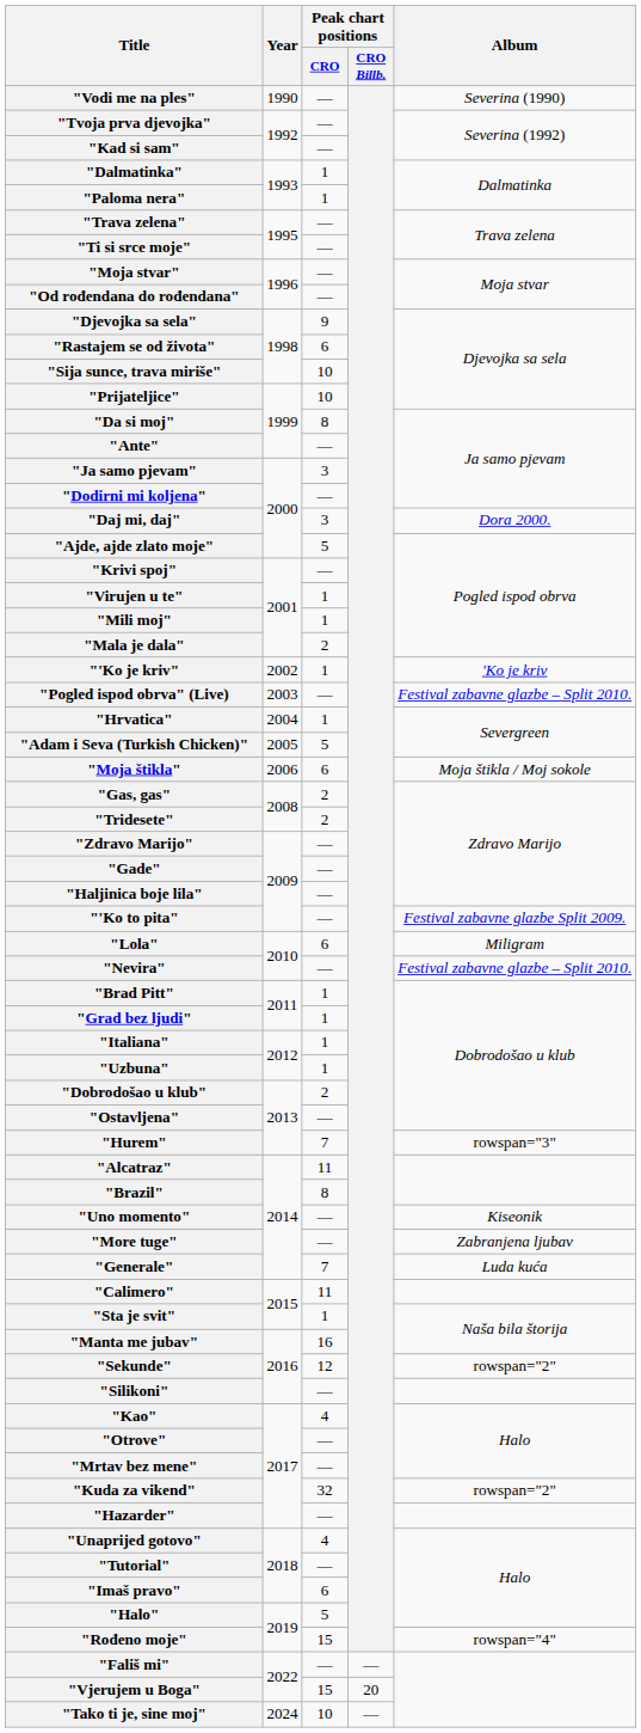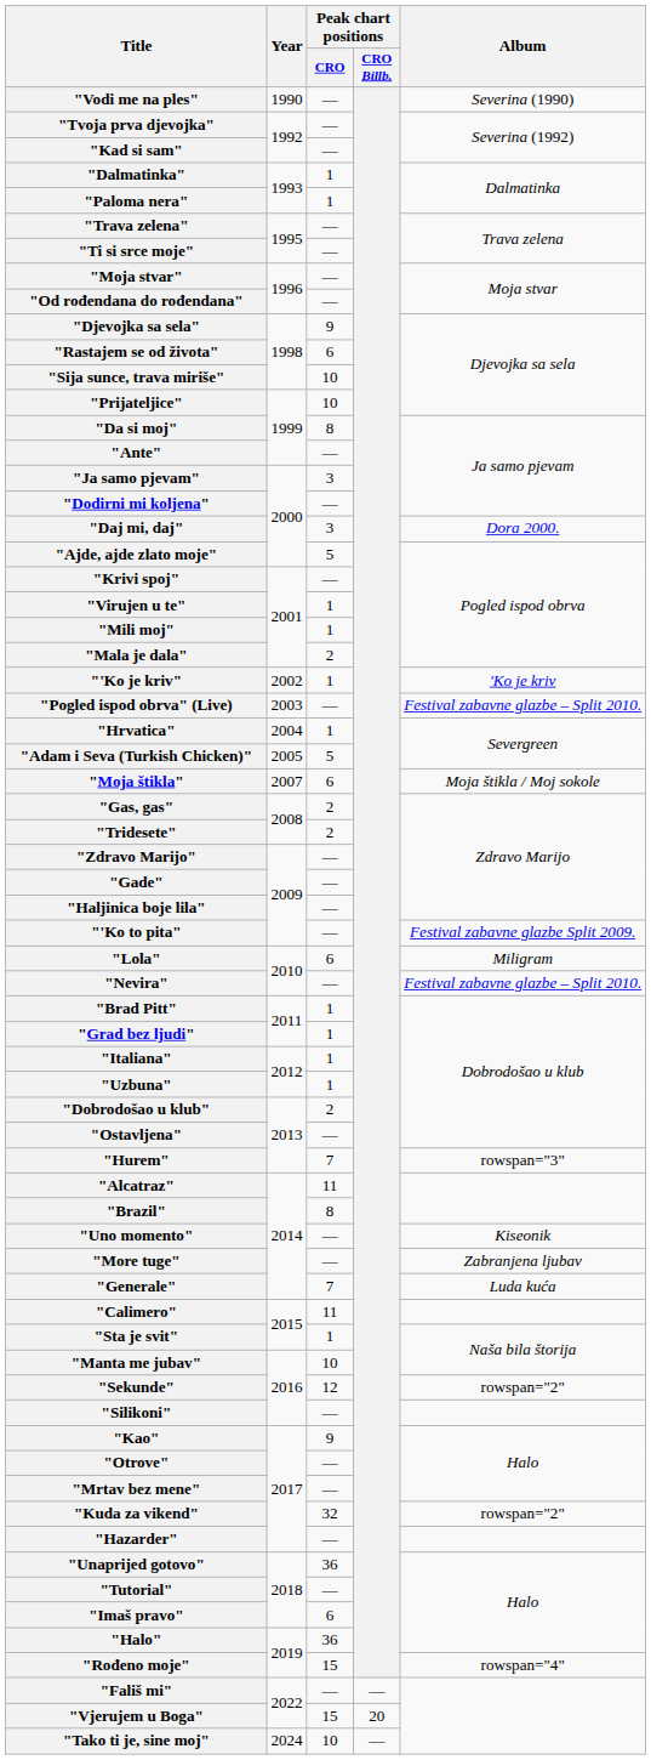"Moja štikla" | Year: 2006 -> 2007
"Manta me jubav" | Peak chart positions / CRO: 16 -> 10
"Kao" | Peak chart positions / CRO: 4 -> 9
"Unaprijed gotovo" | Peak chart positions / CRO: 4 -> 36
"Halo" | Peak chart positions / CRO: 5 -> 36
